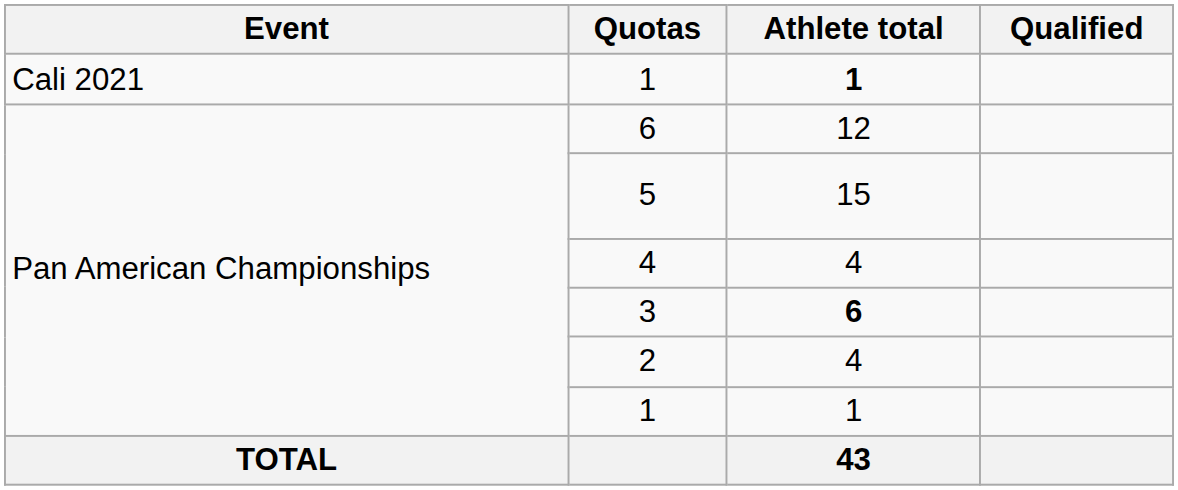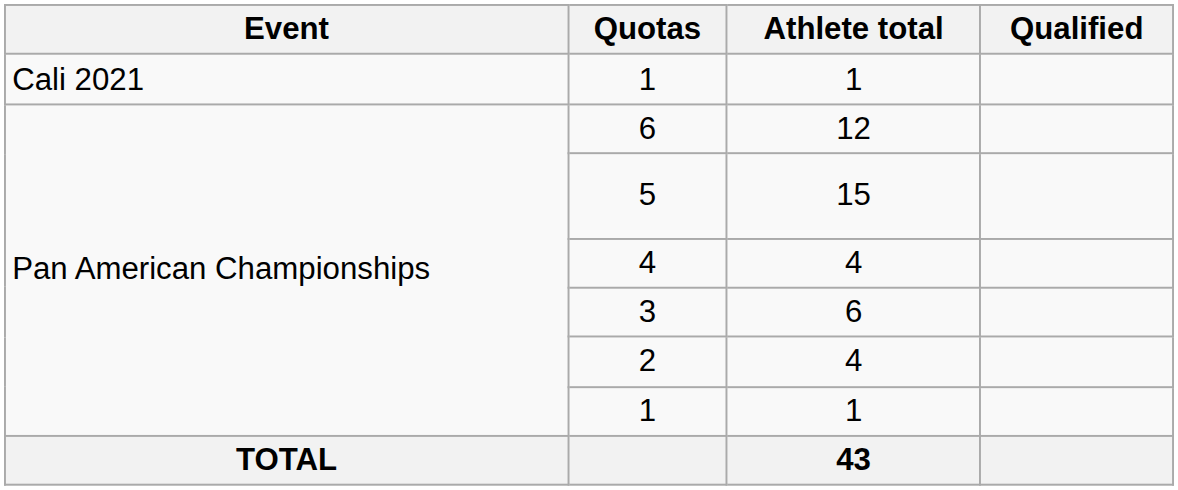Cali 2021 / 1 | Athlete total: bold -> normal
3 | Athlete total: bold -> normal
